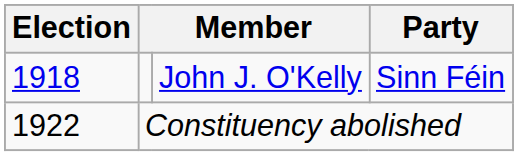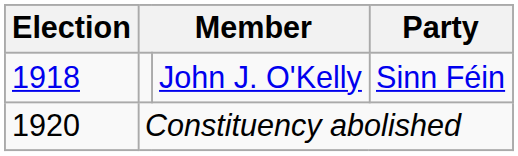Constituency abolished | Election: 1922 -> 1920
